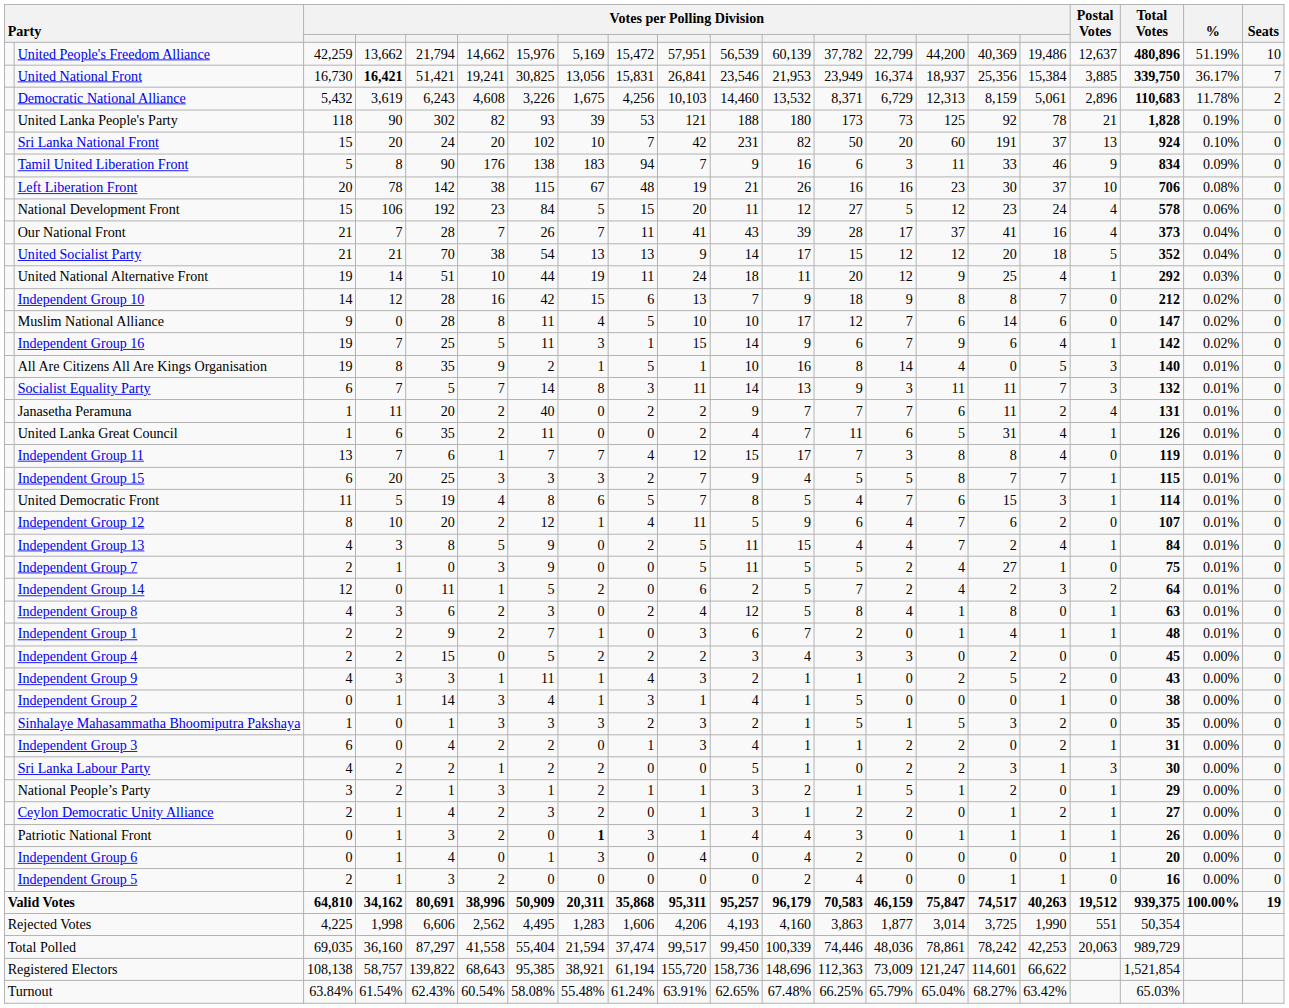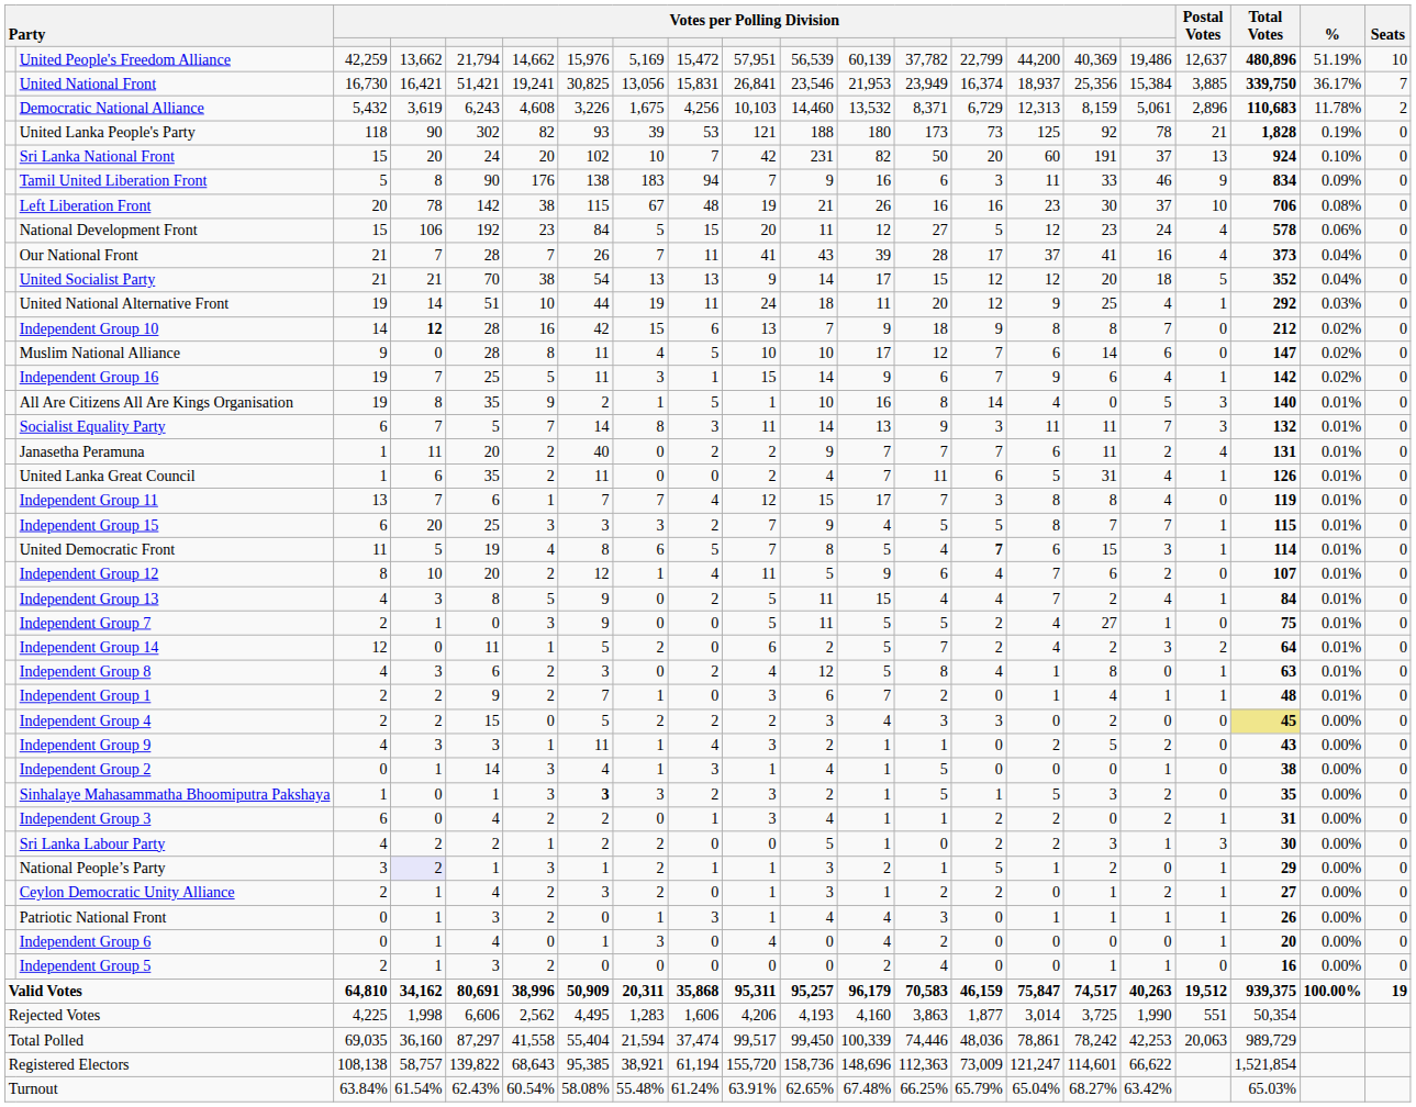United National Front | column 4: bold -> normal
Independent Group 10 | column 4: normal -> bold
United Democratic Front | column 14: normal -> bold
Independent Group 4 | Total Votes: no background -> khaki background
Sinhalaye Mahasammatha Bhoomiputra Pakshaya | column 7: normal -> bold
National People’s Party | column 4: no background -> lavender background
Patriotic National Front | column 8: bold -> normal
